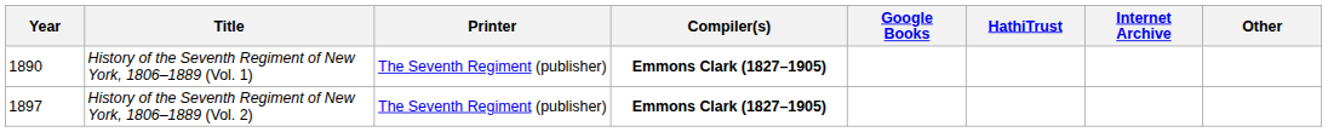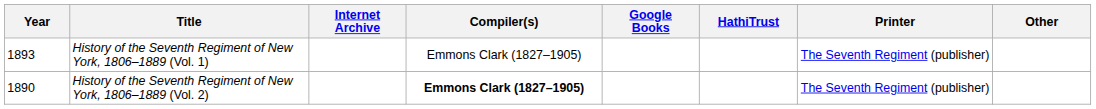columns swapped: Printer <-> Internet Archive
row 2 | Year: 1890 -> 1893
row 2 | Compiler(s): bold -> normal
row 3 | Year: 1897 -> 1890
